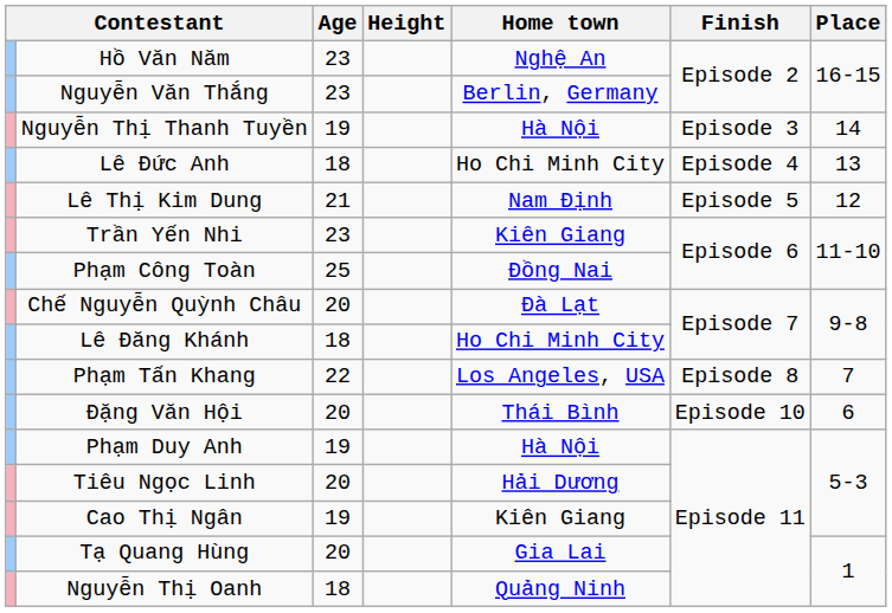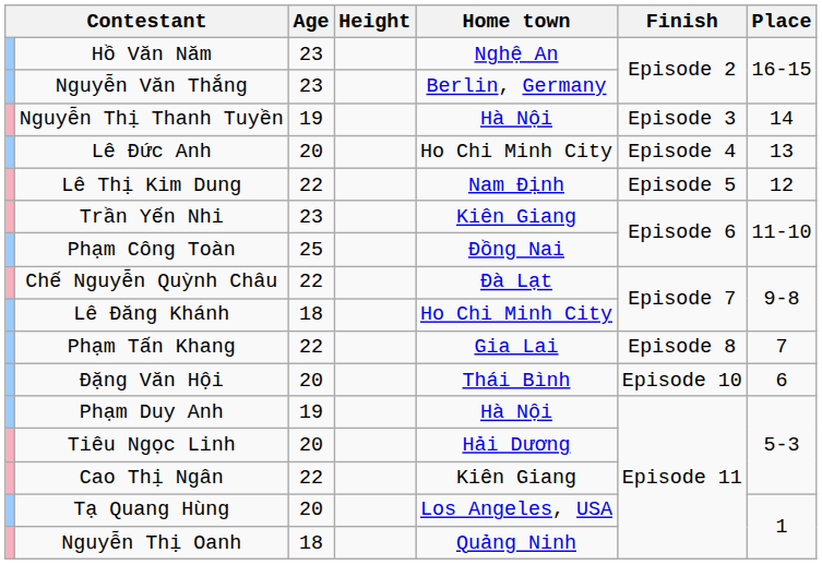Lê Đức Anh | Age: 18 -> 20
Lê Thị Kim Dung | Age: 21 -> 22
Chế Nguyễn Quỳnh Châu | Age: 20 -> 22
Phạm Tấn Khang | Home town: Los Angeles, USA -> Gia Lai
Cao Thị Ngân | Age: 19 -> 22
Tạ Quang Hùng | Home town: Gia Lai -> Los Angeles, USA
